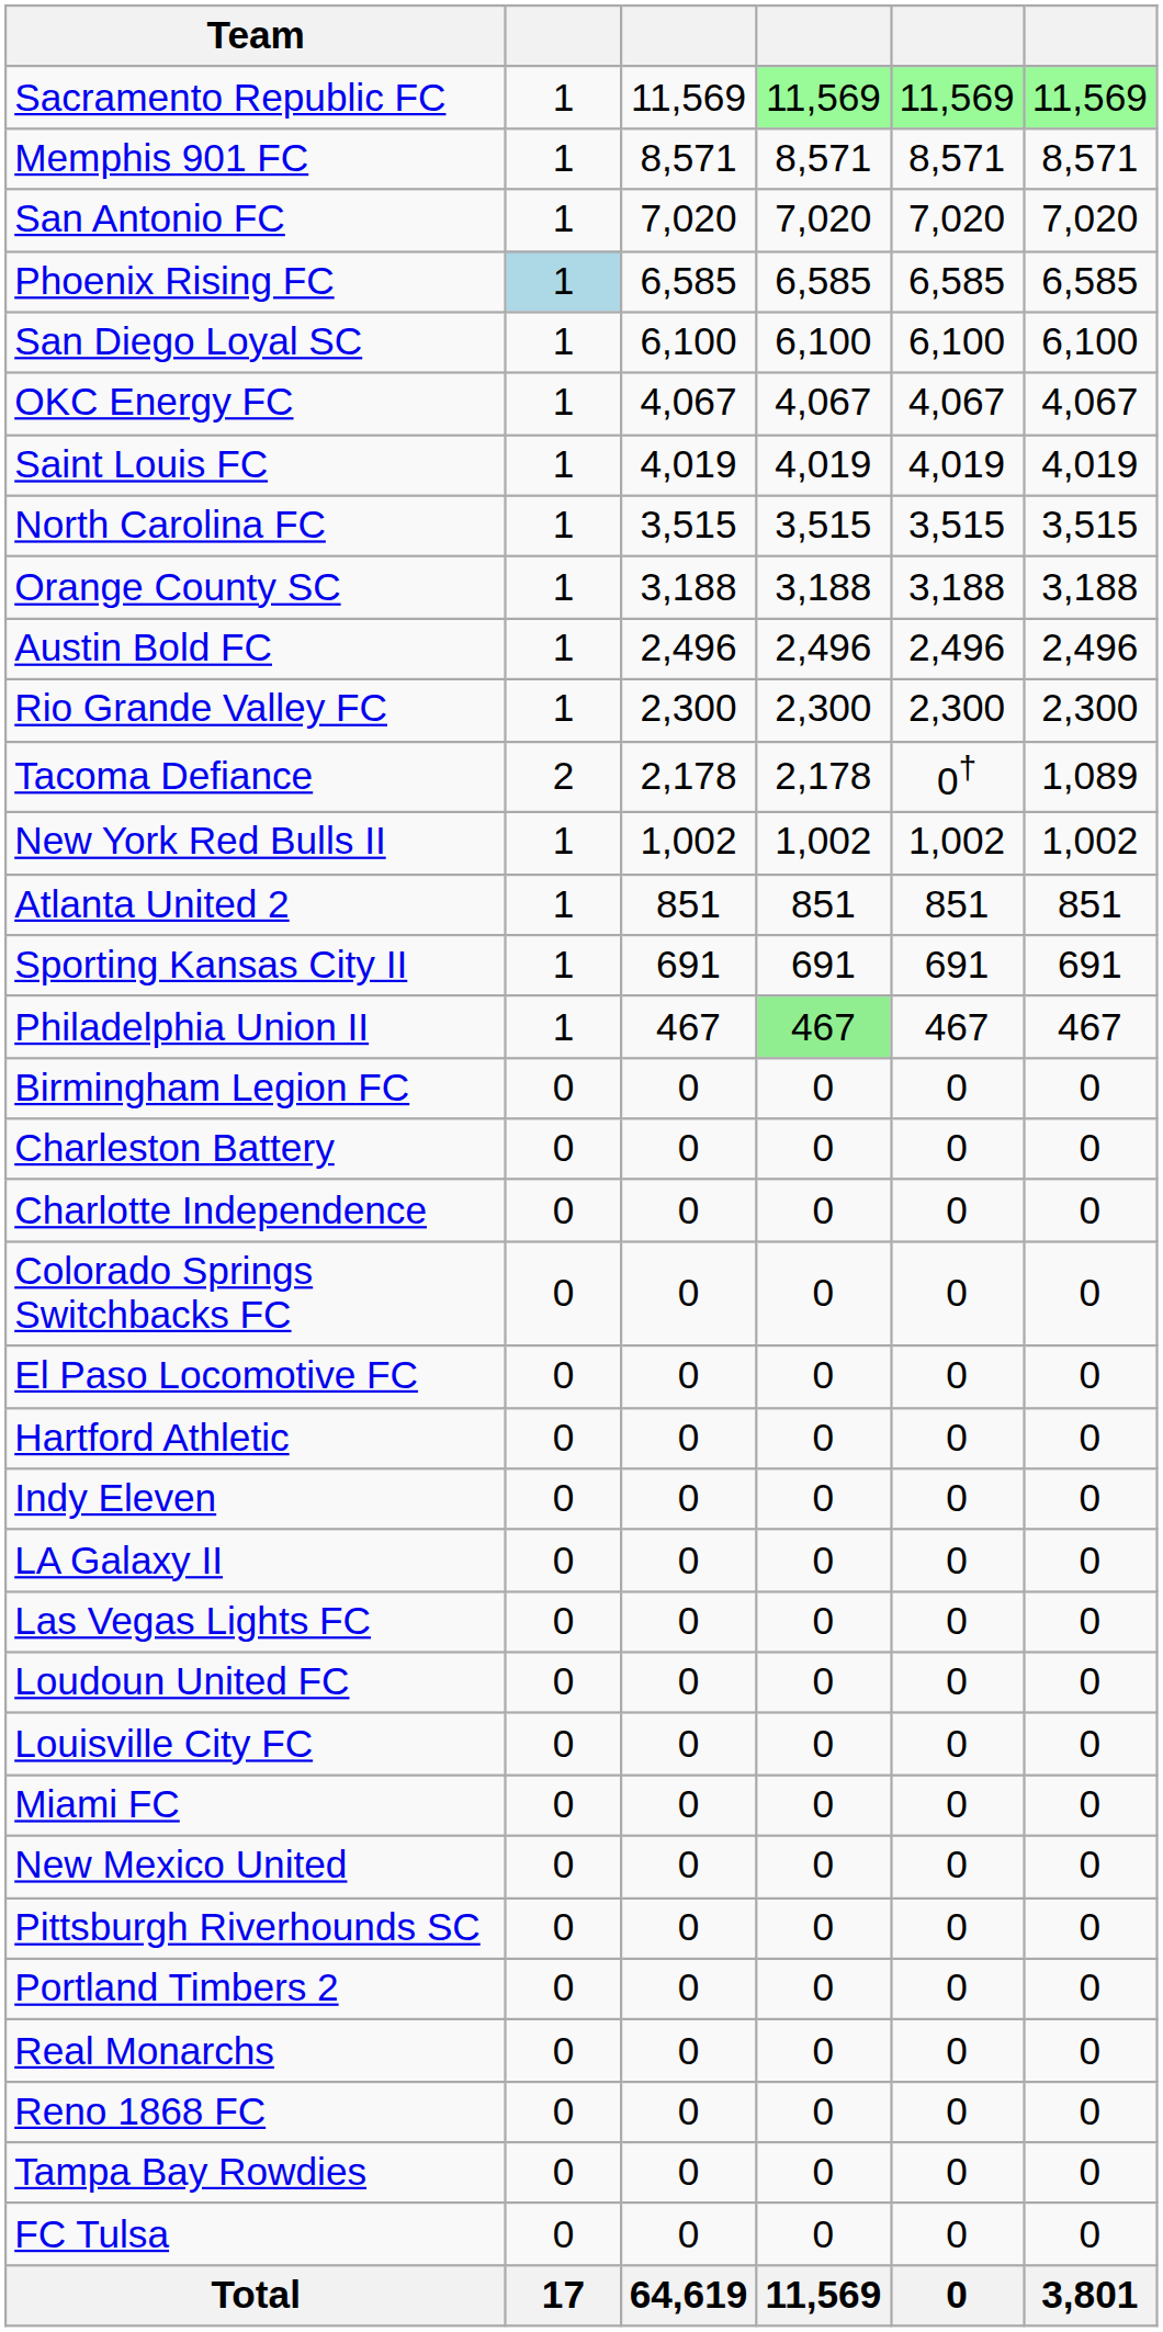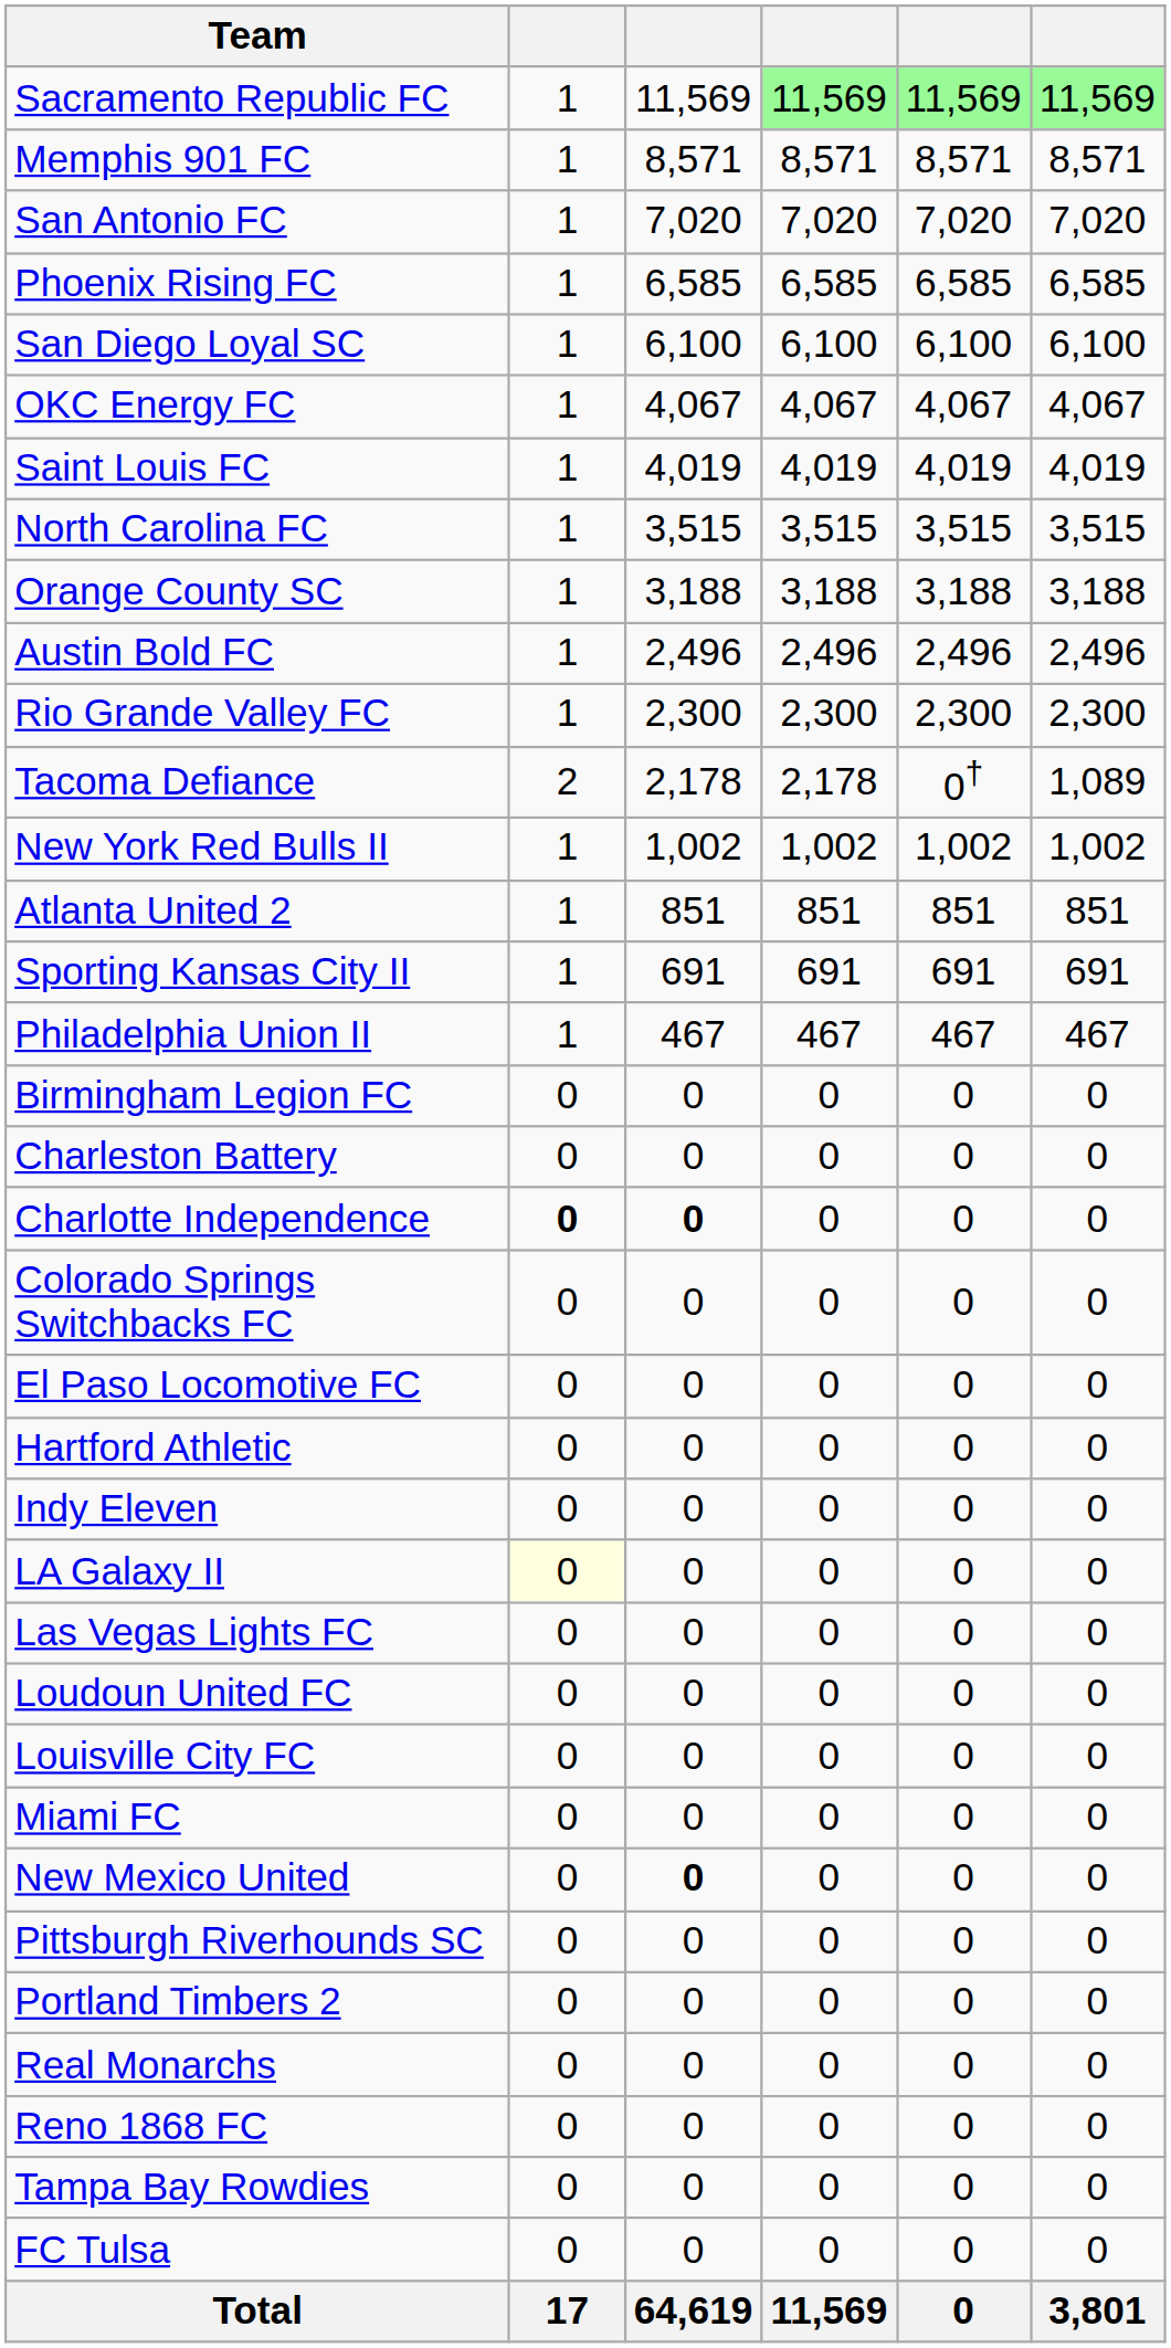Phoenix Rising FC | column 2: lightblue background -> no background
Philadelphia Union II | column 4: lightgreen background -> no background
Charlotte Independence | column 2: normal -> bold
Charlotte Independence | column 3: normal -> bold
LA Galaxy II | column 2: no background -> lightyellow background
New Mexico United | column 3: normal -> bold
